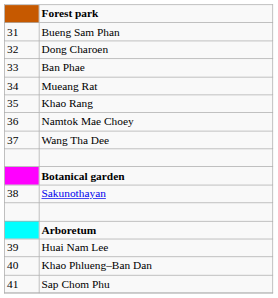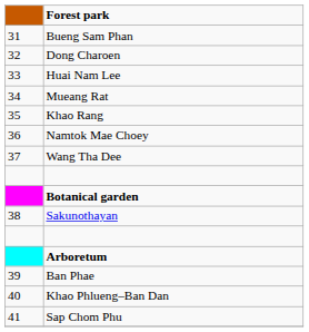row 4 | Forest park: Ban Phae -> Huai Nam Lee
row 14 | Forest park: Huai Nam Lee -> Ban Phae
